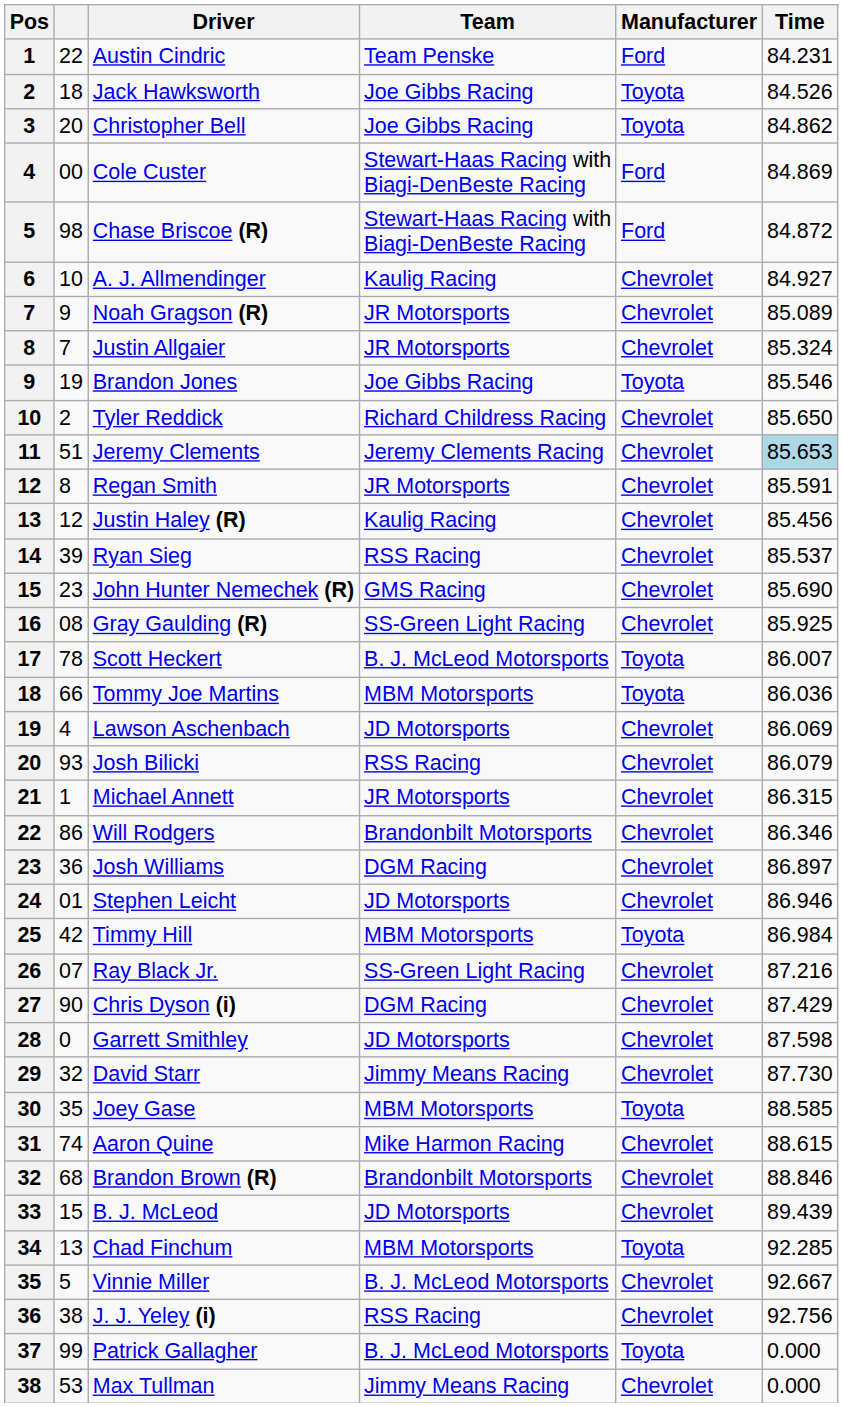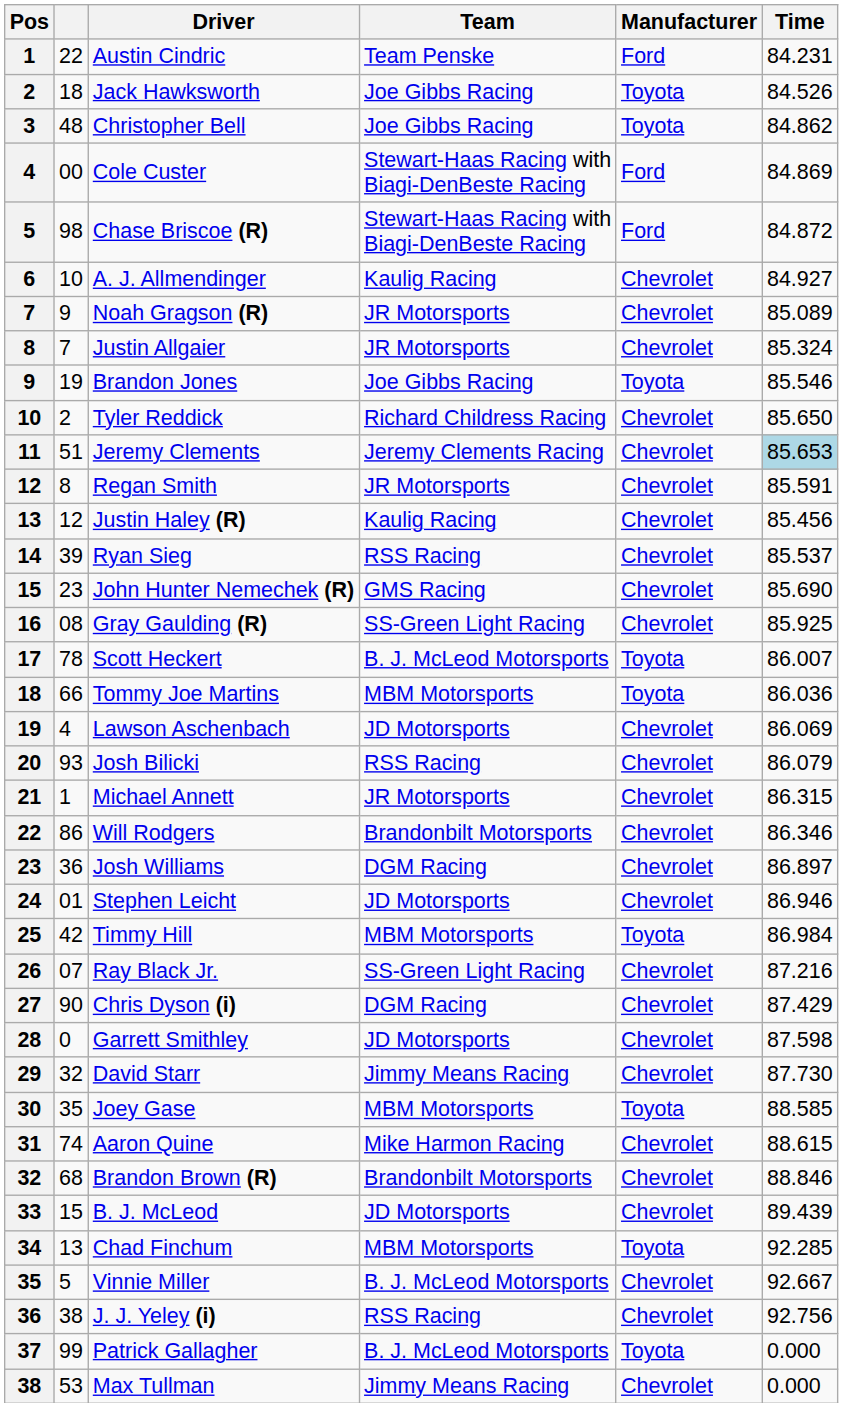Christopher Bell | column 2: 20 -> 48
